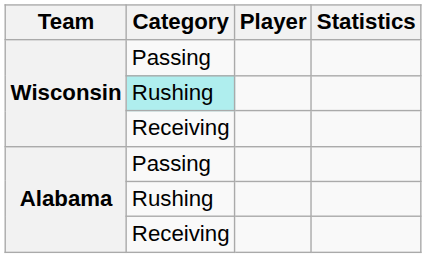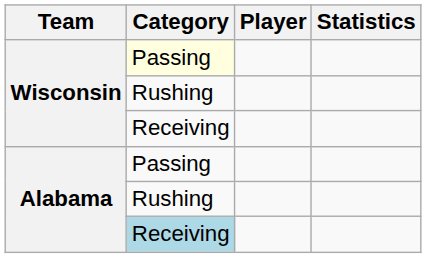Wisconsin / Passing | Category: no background -> lightyellow background
Wisconsin / Rushing | Category: paleturquoise background -> no background
Alabama / Receiving | Category: no background -> lightblue background
